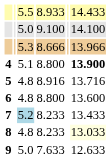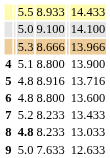4 | column 4: bold -> normal
7 | column 2: lightblue background -> no background
8 | column 2: normal -> bold
8 | column 4: lightyellow background -> no background
